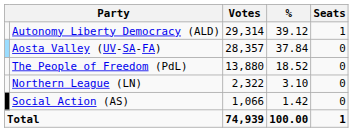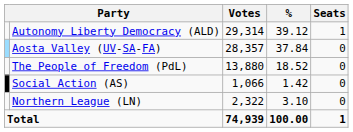rows swapped: Northern League (LN) <-> Social Action (AS)
